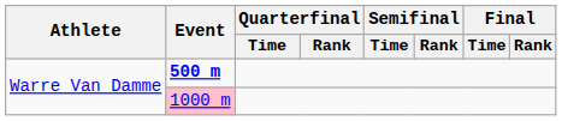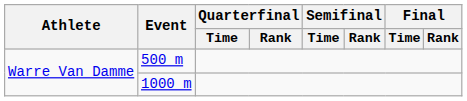500 m | Event: bold -> normal
1000 m | Event: pink background -> no background
